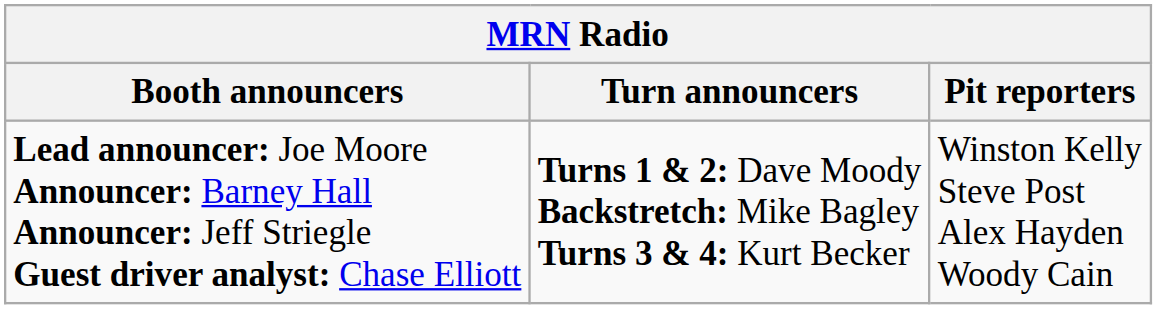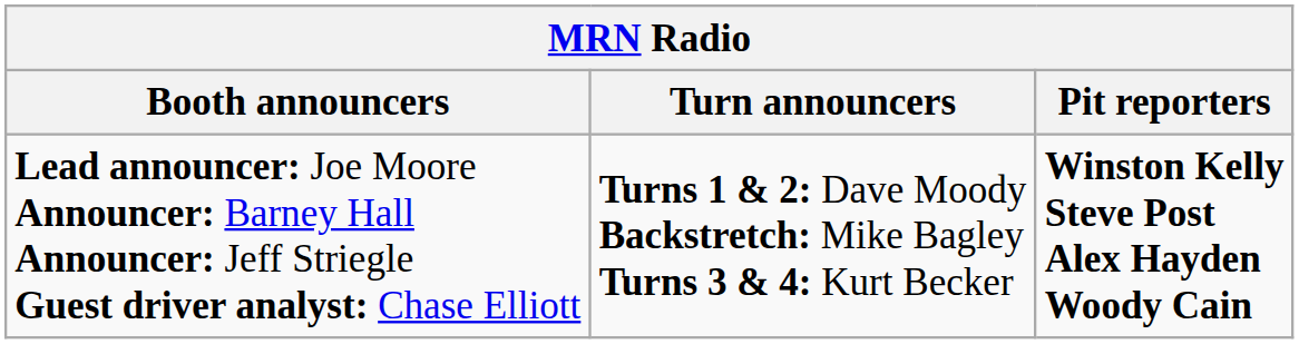row 3 | Pit reporters: normal -> bold
